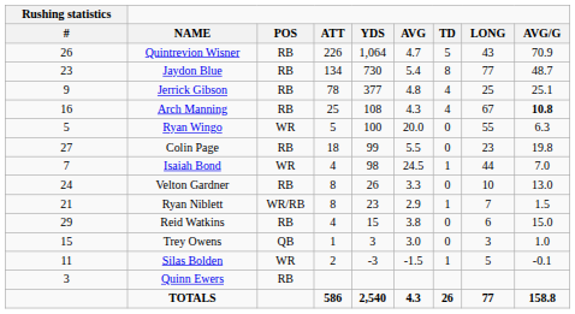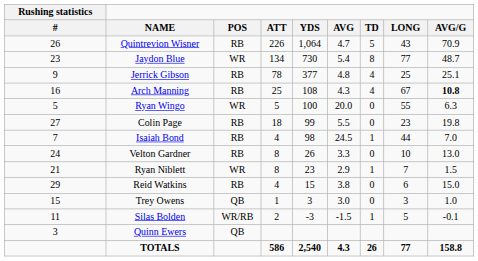Jaydon Blue | POS: RB -> WR
Isaiah Bond | POS: WR -> RB
Ryan Niblett | POS: WR/RB -> WR
Silas Bolden | POS: WR -> WR/RB
Quinn Ewers | POS: RB -> QB
